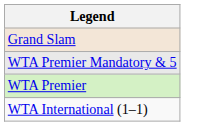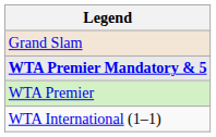row 3 | column 1: normal -> bold
